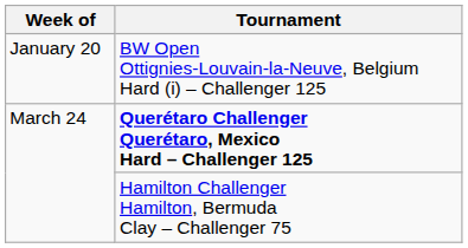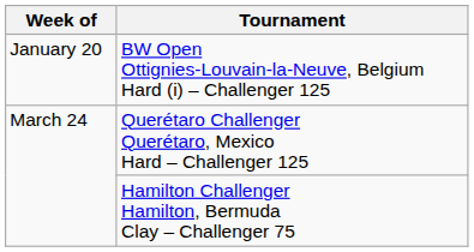Querétaro Challenger Querétaro, Mexico Hard – Challenger 125 | Tournament: bold -> normal
